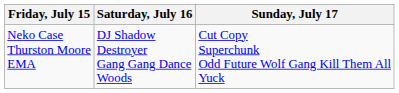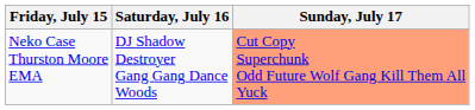row 2 | Sunday, July 17: no background -> lightsalmon background
